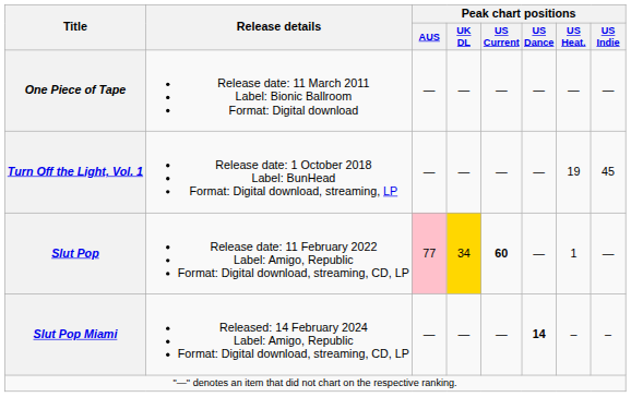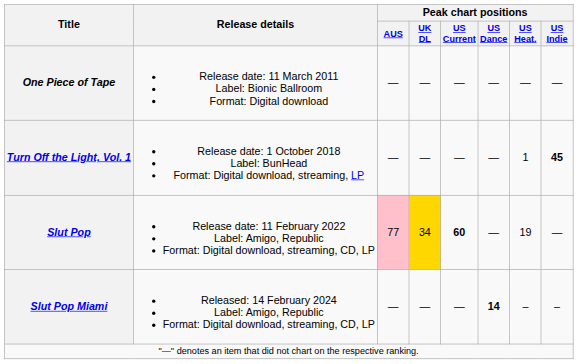Turn Off the Light, Vol. 1 | Peak chart positions / US Heat.: 19 -> 1
Turn Off the Light, Vol. 1 | Peak chart positions / US Indie: normal -> bold
Slut Pop | Peak chart positions / US Heat.: 1 -> 19
